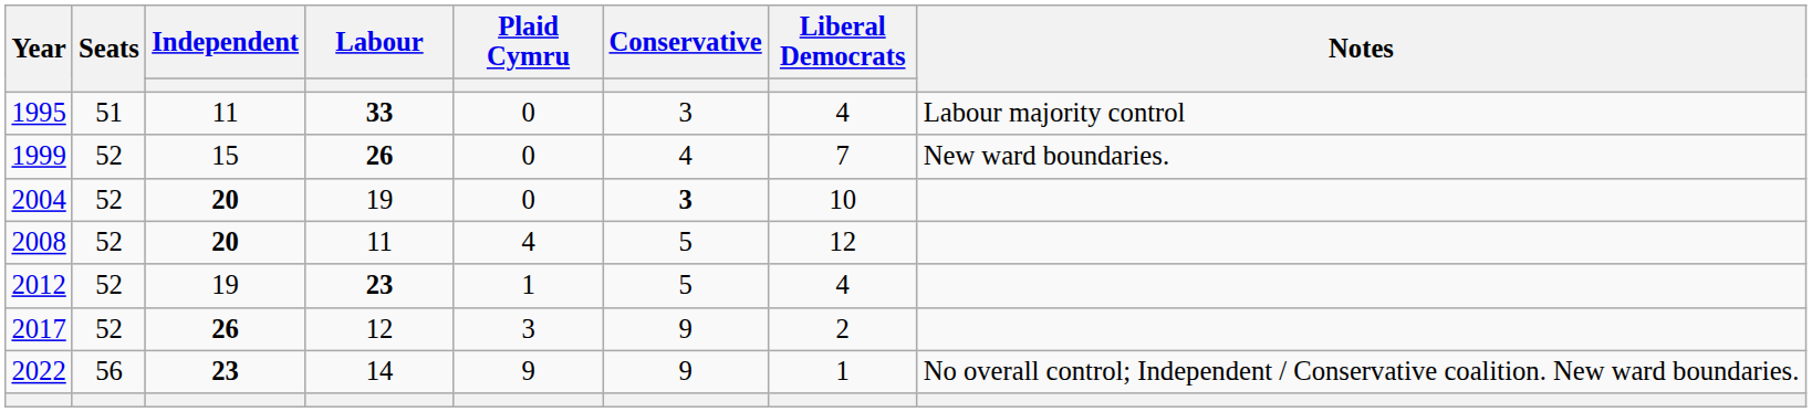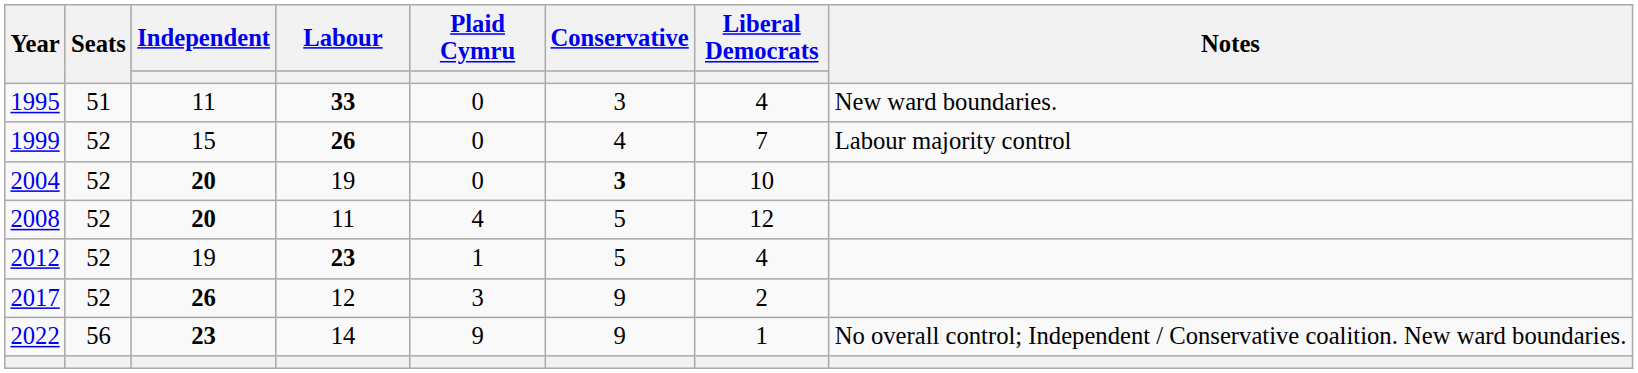1995 | Notes: Labour majority control -> New ward boundaries.
1999 | Notes: New ward boundaries. -> Labour majority control
